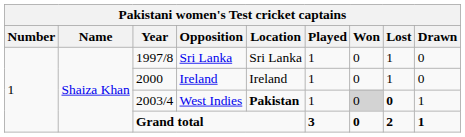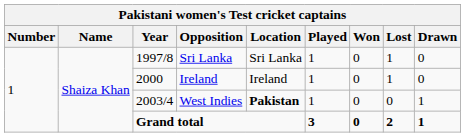West Indies | Won: lightgrey background -> no background
West Indies | Lost: bold -> normal
